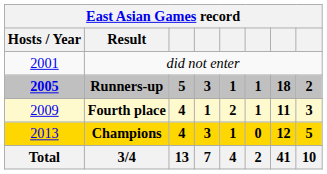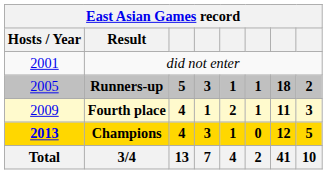Runners-up | Hosts / Year: bold -> normal
Champions | Hosts / Year: normal -> bold
